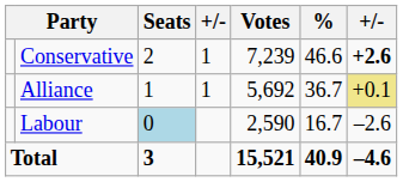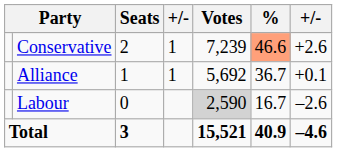Conservative | %: no background -> lightsalmon background
Conservative | column 7: bold -> normal
Alliance | column 7: khaki background -> no background
Labour | Seats: lightblue background -> no background
Labour | Votes: no background -> lightgrey background
